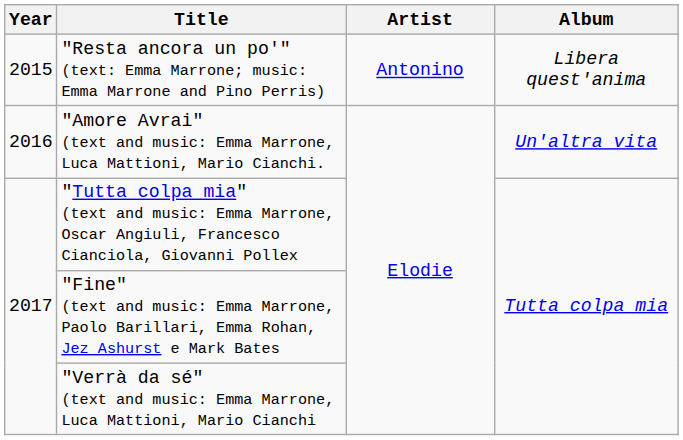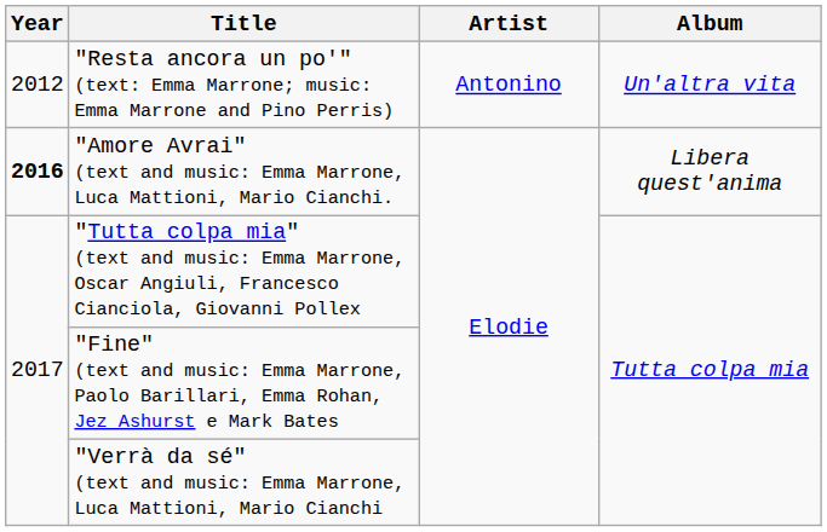row 2 | Year: 2015 -> 2012
row 2 | Album: Libera quest'anima -> Un'altra vita
row 3 | Year: normal -> bold
row 3 | Album: Un'altra vita -> Libera quest'anima
